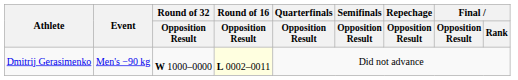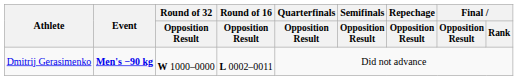Dmitrij Gerasimenko | Event: normal -> bold
Dmitrij Gerasimenko | Round of 16 / Opposition Result: lightyellow background -> no background
